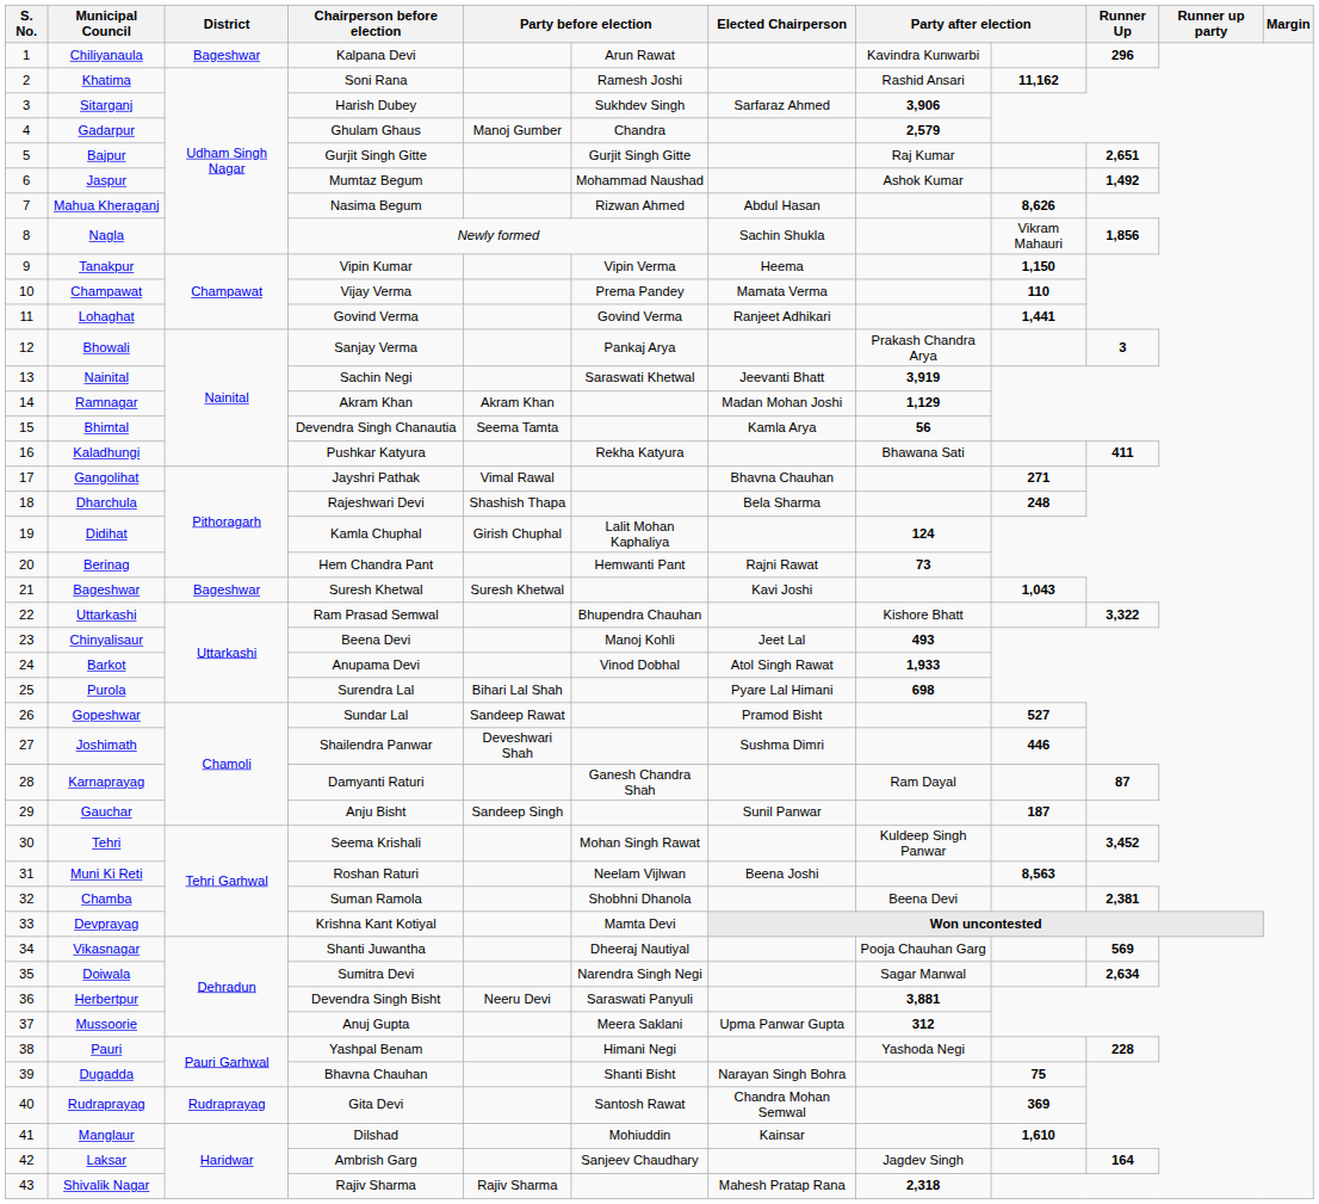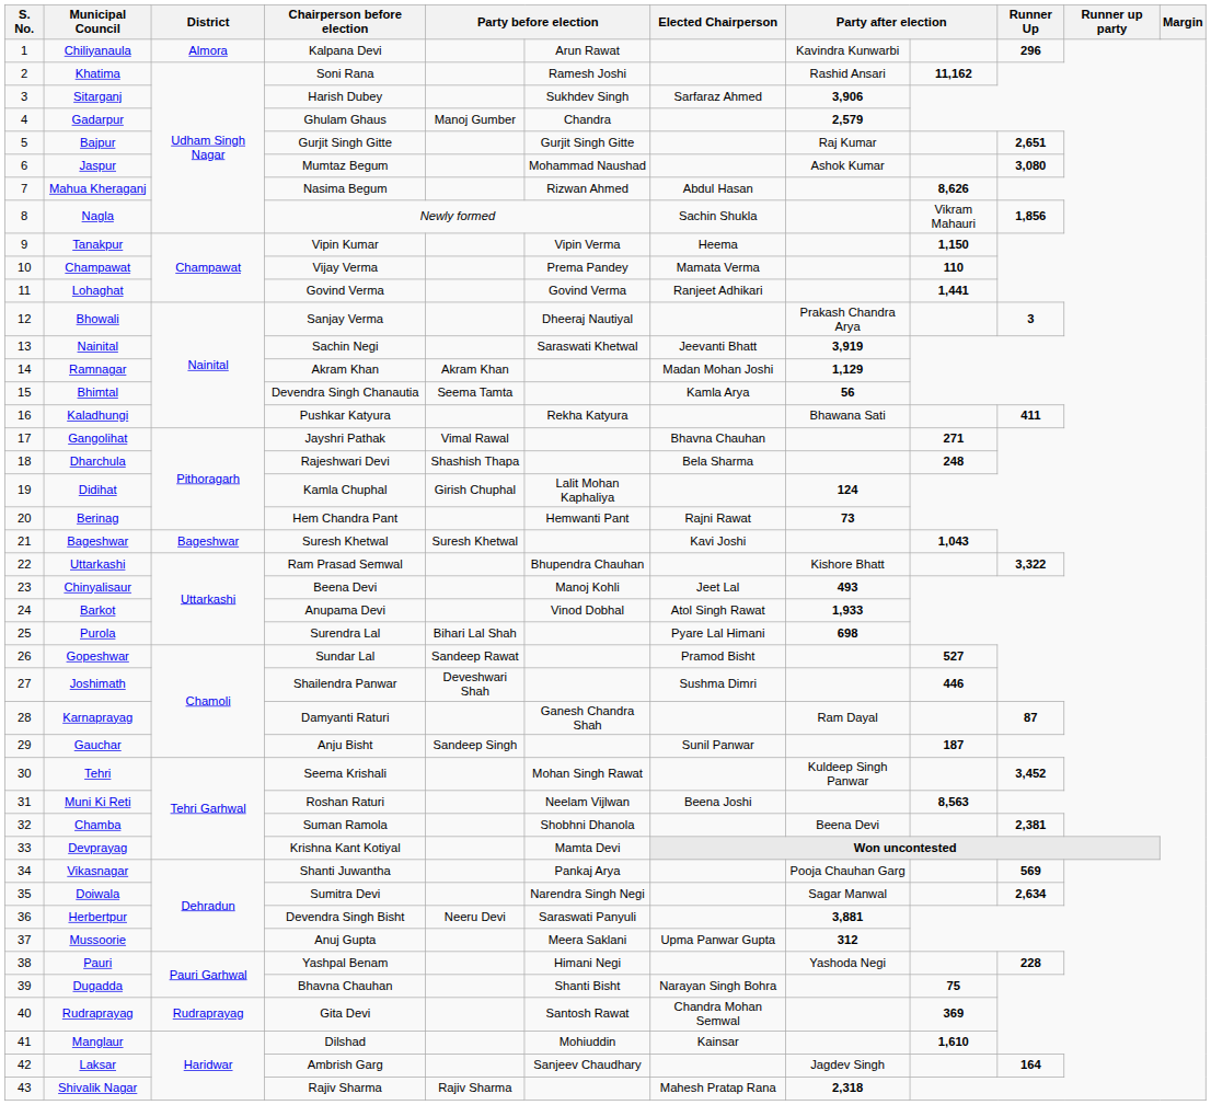Chiliyanaula | District: Bageshwar -> Almora
Jaspur | Runner Up: 1,492 -> 3,080
Bhowali | column 6: Pankaj Arya -> Dheeraj Nautiyal
Vikasnagar | column 6: Dheeraj Nautiyal -> Pankaj Arya
